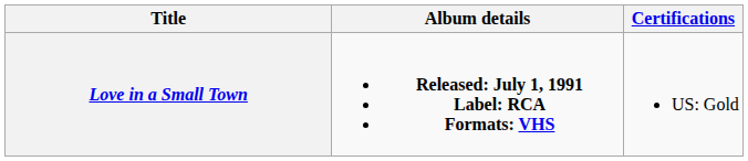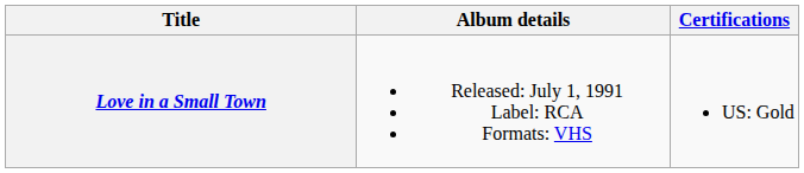Love in a Small Town | Album details: bold -> normal
